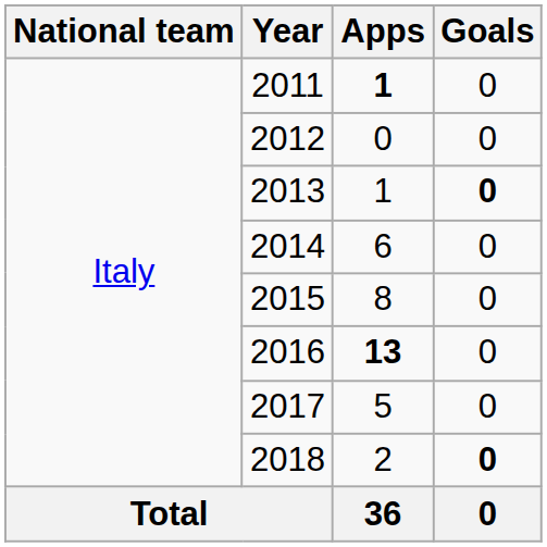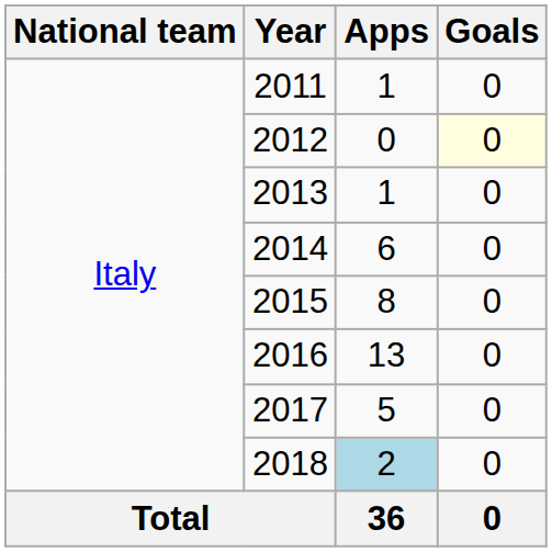2011 | Apps: bold -> normal
2012 | Goals: no background -> lightyellow background
2013 | Goals: bold -> normal
2016 | Apps: bold -> normal
2018 | Apps: no background -> lightblue background
2018 | Goals: bold -> normal
